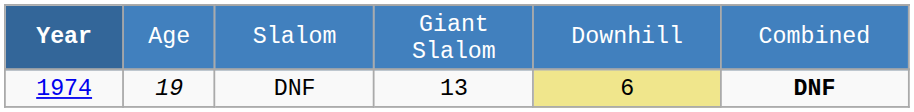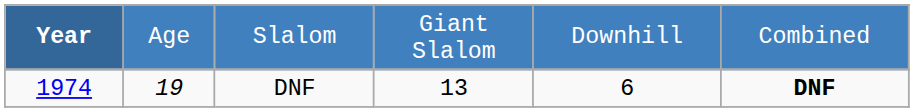1974 | column 5: khaki background -> no background
